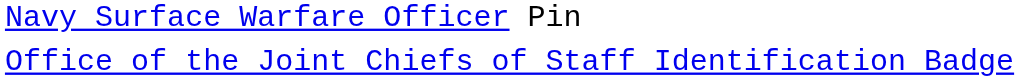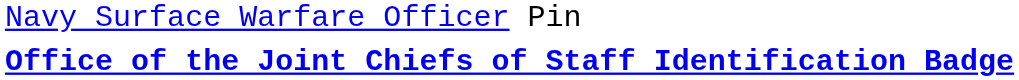row 2 | column 1: normal -> bold
